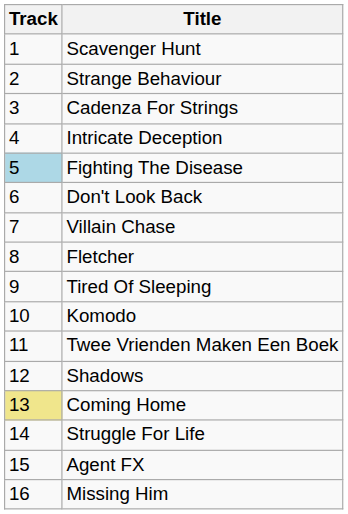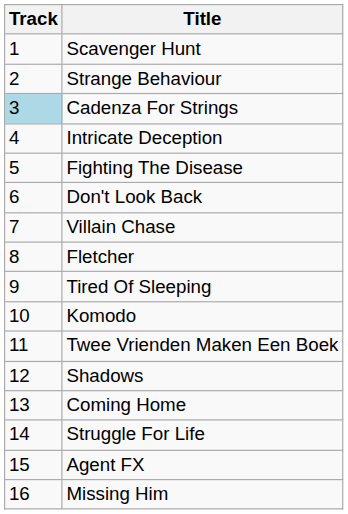Cadenza For Strings | Track: no background -> lightblue background
Fighting The Disease | Track: lightblue background -> no background
Coming Home | Track: khaki background -> no background
